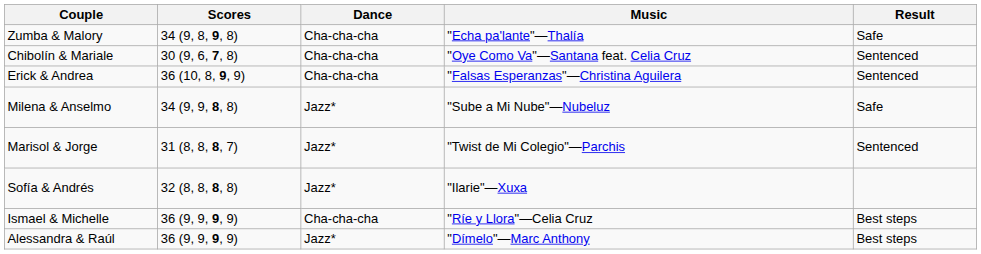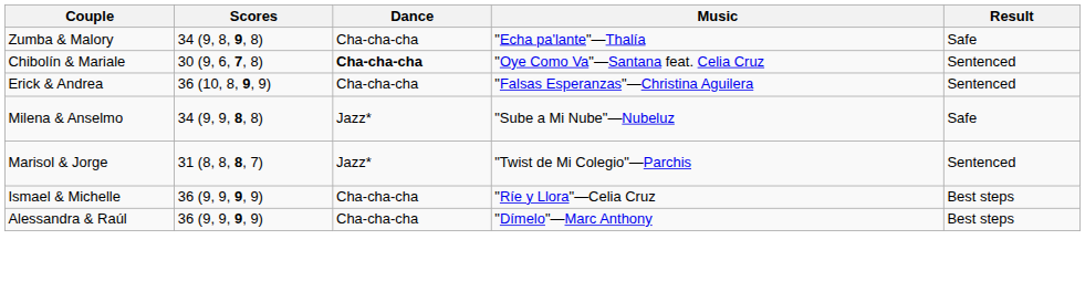Chibolín & Mariale | Dance: normal -> bold
- row: Sofía & Andrés | 32 (8, 8, 8, 8) | Jazz* | "Ilarie"—Xuxa
Alessandra & Raúl | Dance: Jazz* -> Cha-cha-cha
